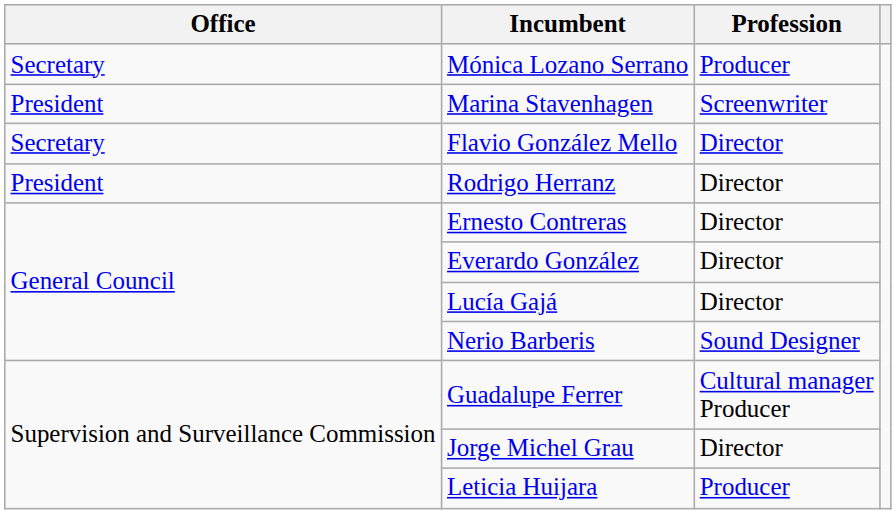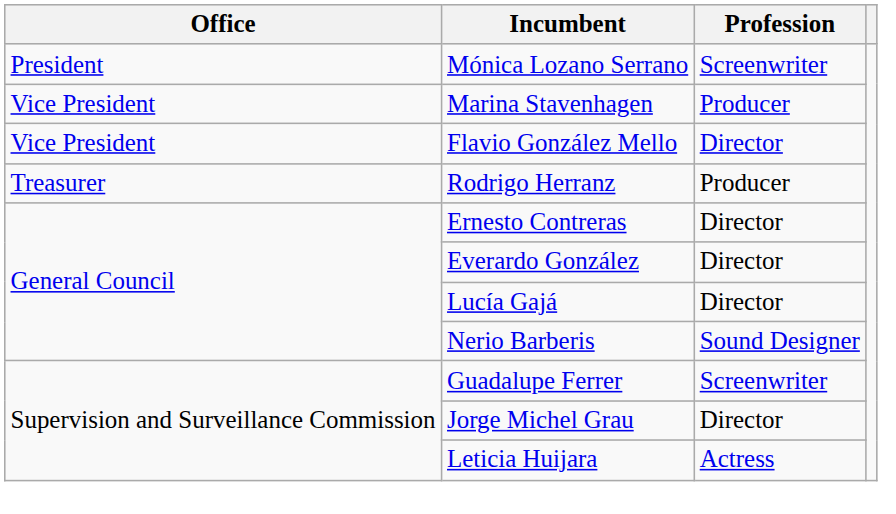Mónica Lozano Serrano | Office: Secretary -> President
Mónica Lozano Serrano | Profession: Producer -> Screenwriter
Marina Stavenhagen | Office: President -> Vice President
Marina Stavenhagen | Profession: Screenwriter -> Producer
Flavio González Mello | Office: Secretary -> Vice President
Rodrigo Herranz | Office: President -> Treasurer
Rodrigo Herranz | Profession: Director -> Producer
Guadalupe Ferrer | Profession: Cultural manager Producer -> Screenwriter
Leticia Huijara | Profession: Producer -> Actress
